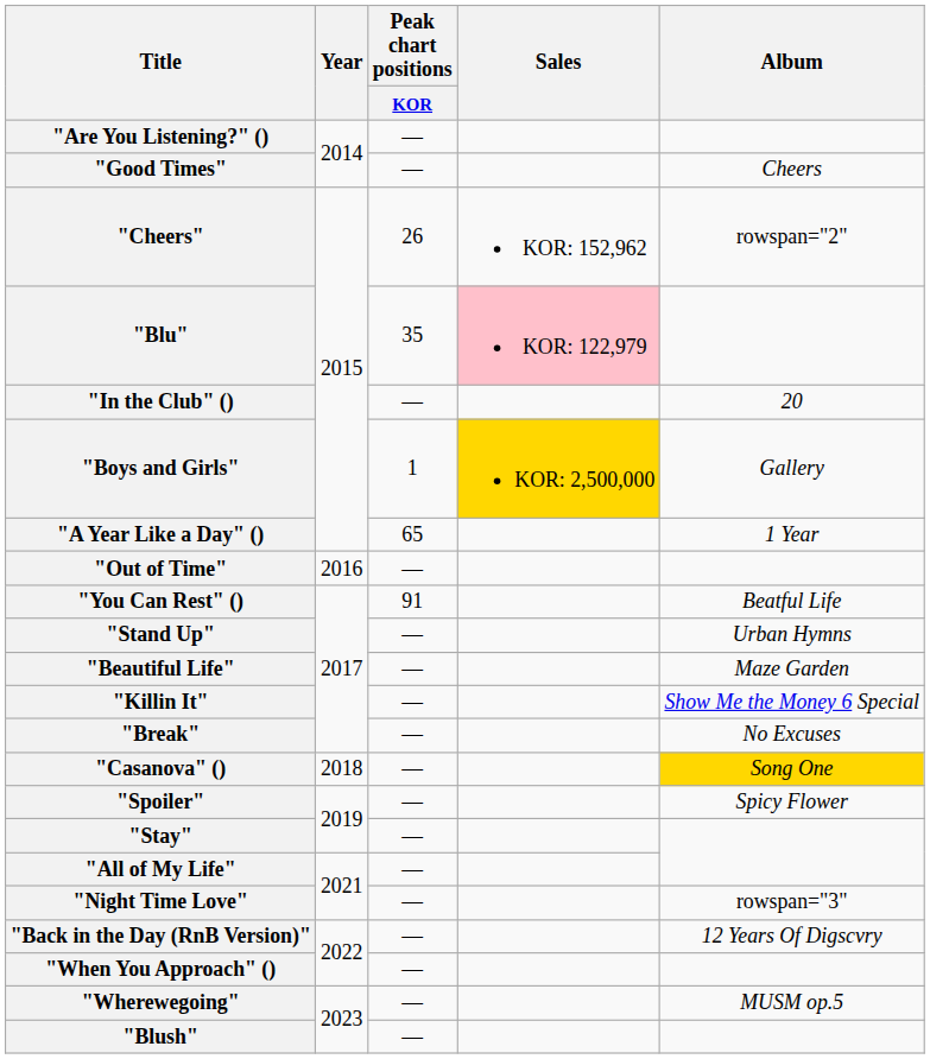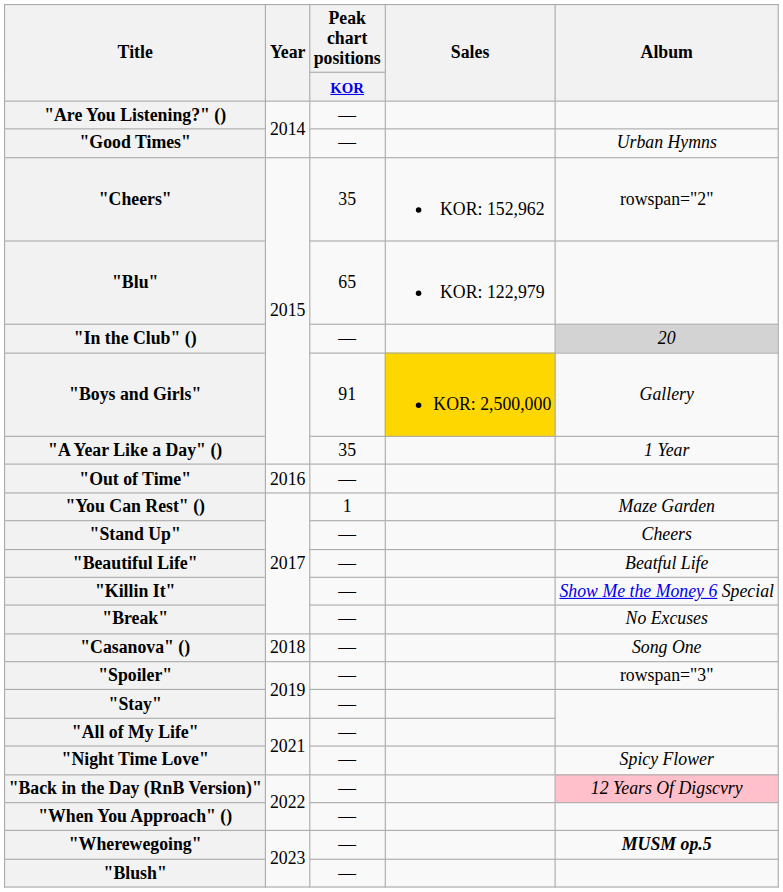"Good Times" | Album: Cheers -> Urban Hymns
"Cheers" | Peak chart positions / KOR: 26 -> 35
"Blu" | Peak chart positions / KOR: 35 -> 65
"Blu" | Sales: pink background -> no background
"In the Club" () | Album: no background -> lightgrey background
"Boys and Girls" | Peak chart positions / KOR: 1 -> 91
"A Year Like a Day" () | Peak chart positions / KOR: 65 -> 35
"You Can Rest" () | Peak chart positions / KOR: 91 -> 1
"You Can Rest" () | Album: Beatful Life -> Maze Garden
"Stand Up" | Album: Urban Hymns -> Cheers
"Beautiful Life" | Album: Maze Garden -> Beatful Life
"Casanova" () | Album: gold background -> no background
"Spoiler" | Album: Spicy Flower -> rowspan="3"
"Night Time Love" | Album: rowspan="3" -> Spicy Flower
"Back in the Day (RnB Version)" | Album: no background -> pink background
"Wherewegoing" | Album: normal -> bold
